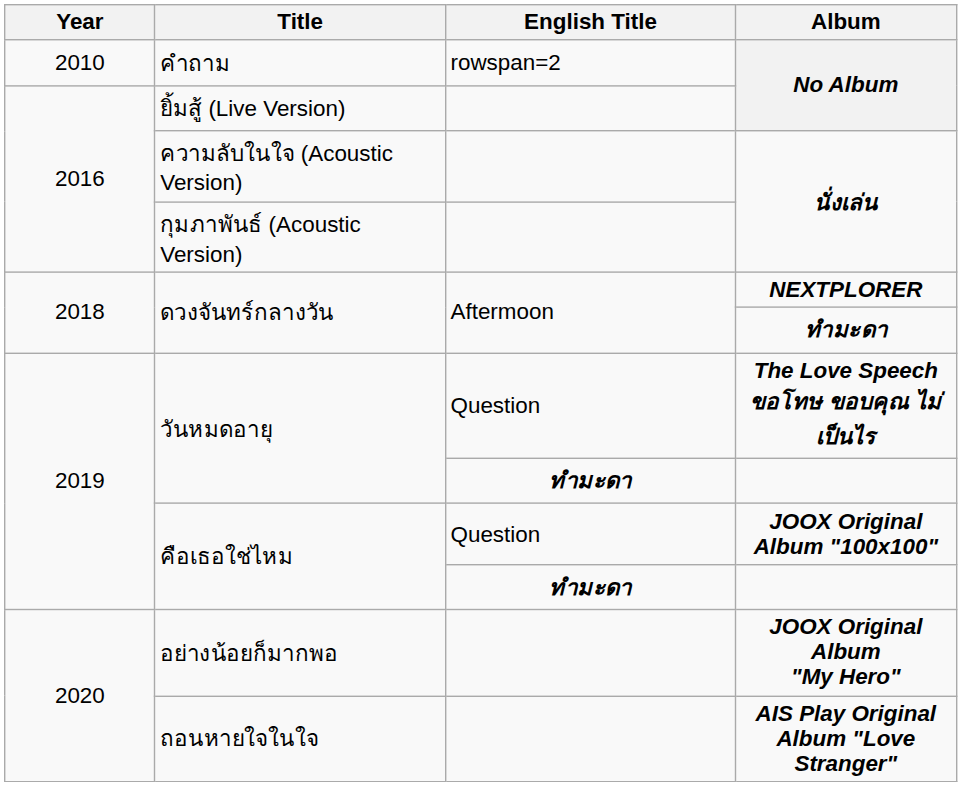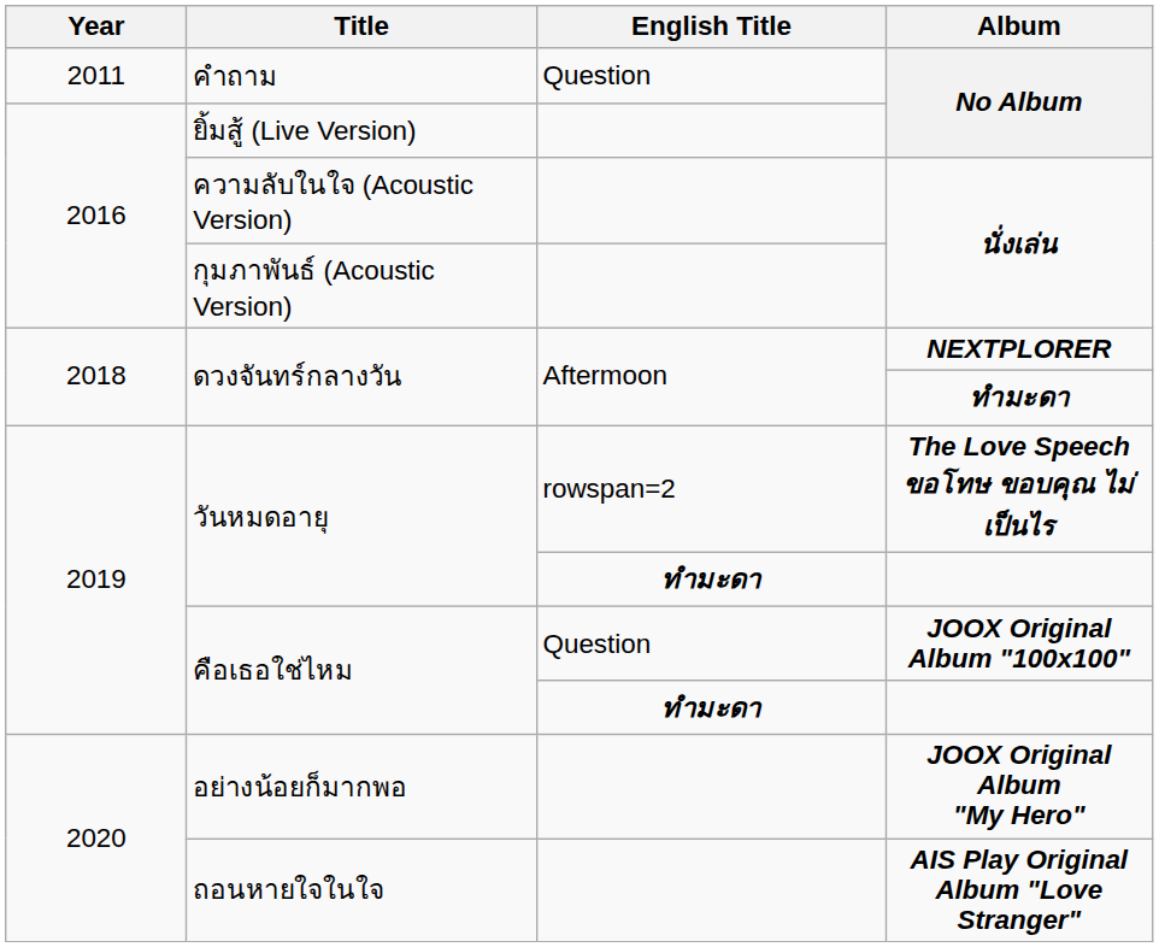คำถาม | Year: 2010 -> 2011
คำถาม | English Title: rowspan=2 -> Question
วันหมดอายุ / The Love Speech ขอโทษ ขอบคุณ ไม่เป็นไร | English Title: Question -> rowspan=2
